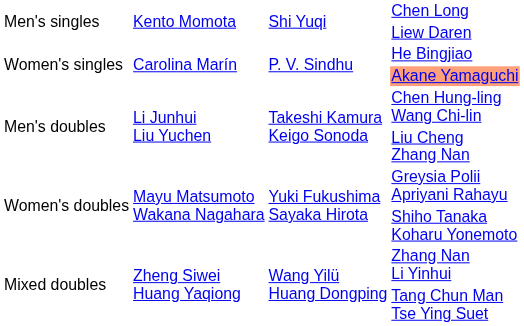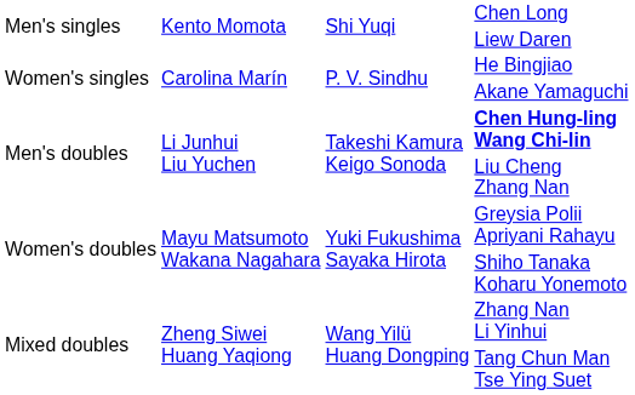Akane Yamaguchi | column 4: lightsalmon background -> no background
Chen Hung-ling Wang Chi-lin | column 4: normal -> bold
